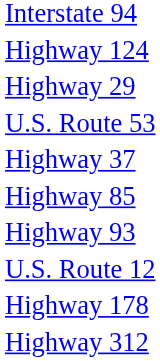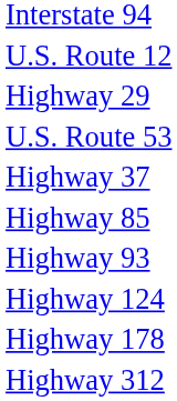row 2 | column 1: Highway 124 -> U.S. Route 12
row 8 | column 1: U.S. Route 12 -> Highway 124
